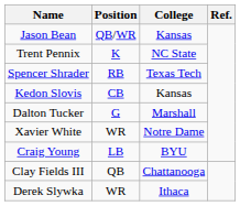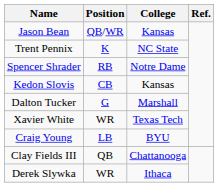Spencer Shrader | College: Texas Tech -> Notre Dame
Xavier White | College: Notre Dame -> Texas Tech
